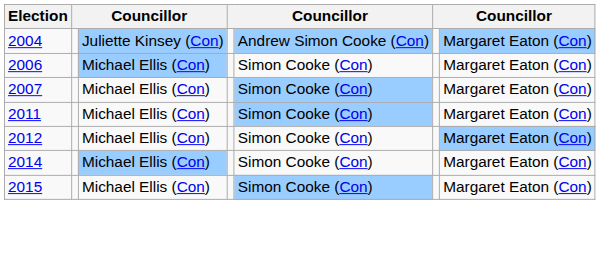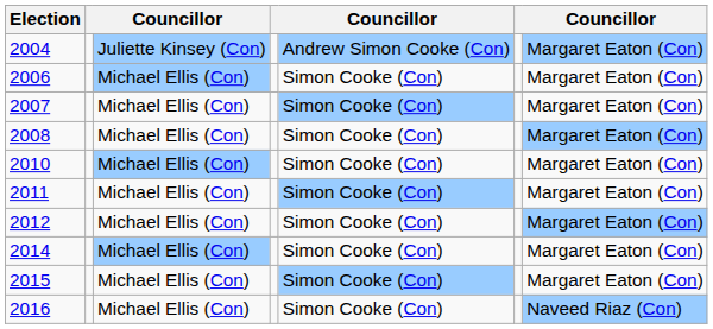+ row: 2008 | Michael Ellis (Con) | Simon Cooke (Con) | Margaret Eaton (Con)
+ row: 2010 | Michael Ellis (Con) | Simon Cooke (Con) | Margaret Eaton (Con)
+ row: 2016 | Michael Ellis (Con) | Simon Cooke (Con) | Naveed Riaz (Con)
